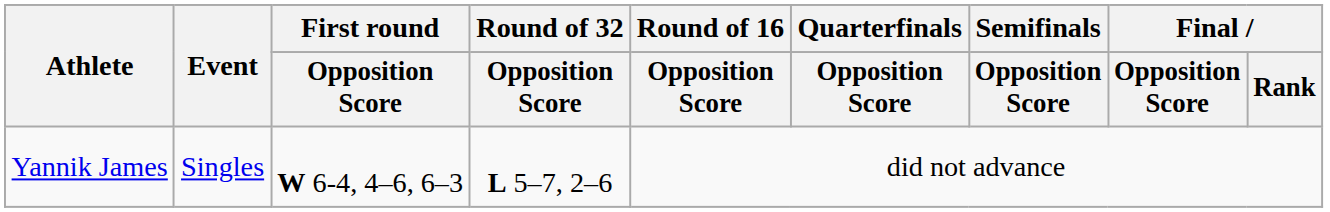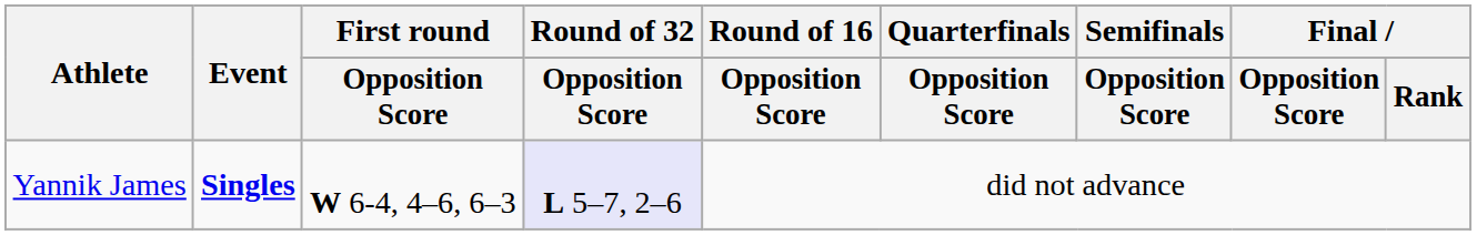Yannik James | Event: normal -> bold
Yannik James | Round of 32 / Opposition Score: no background -> lavender background
